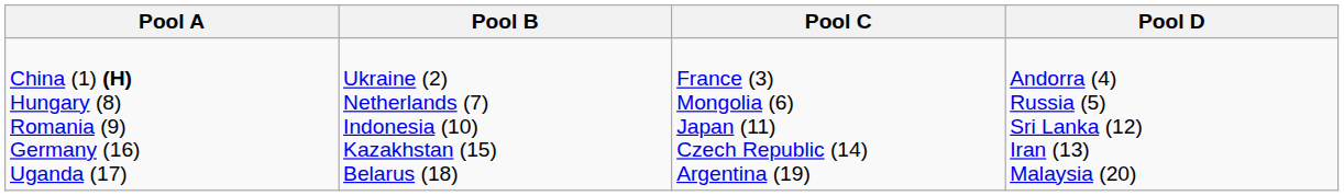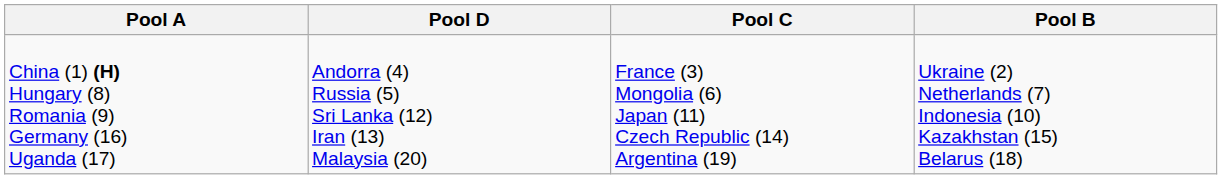columns swapped: Pool B <-> Pool D
